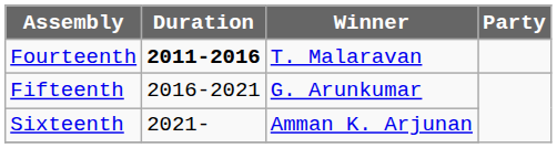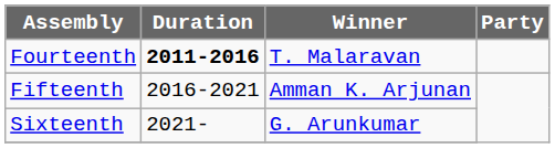Fifteenth | Winner: G. Arunkumar -> Amman K. Arjunan
Sixteenth | Winner: Amman K. Arjunan -> G. Arunkumar
